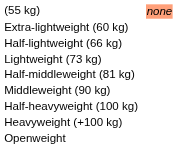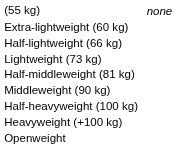(55 kg) / none | column 2: lightsalmon background -> no background
